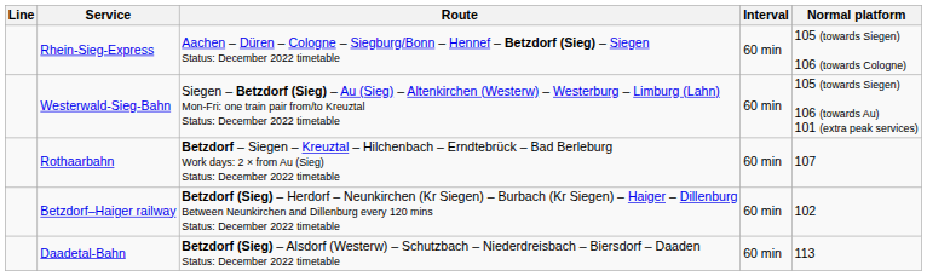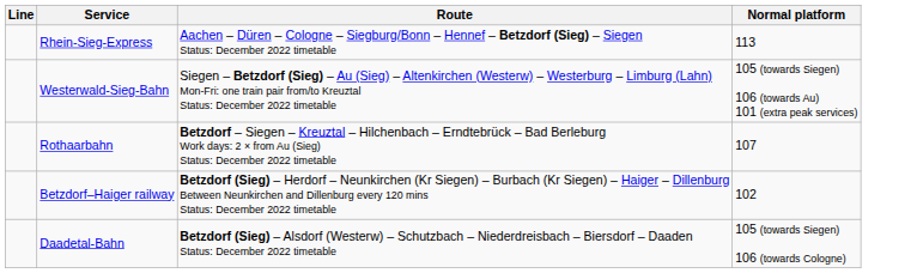- column: Interval | 60 min | 60 min | 60 min | 60 min | 60 min
Rhein-Sieg-Express | Normal platform: 105 (towards Siegen) 106 (towards Cologne) -> 113
Daadetal-Bahn | Normal platform: 113 -> 105 (towards Siegen) 106 (towards Cologne)
